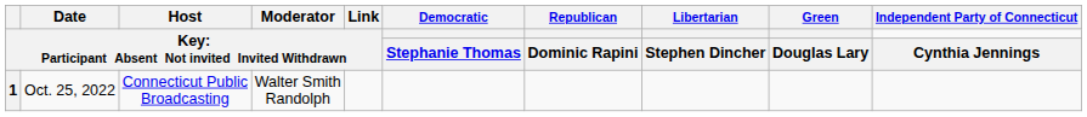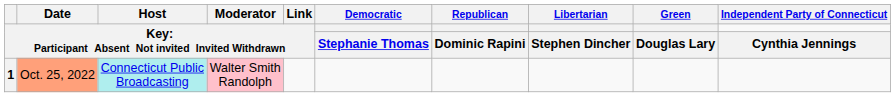1 | column 2: no background -> lightsalmon background
1 | column 3: no background -> paleturquoise background
1 | column 4: no background -> pink background
